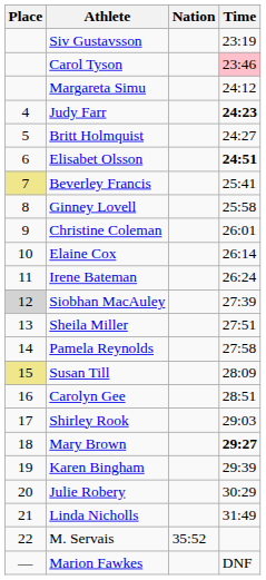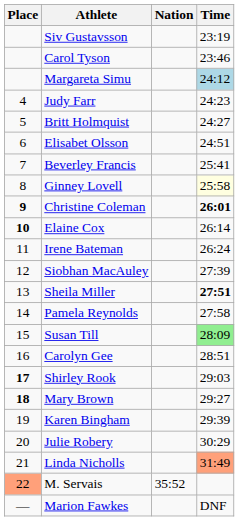Carol Tyson | Time: pink background -> no background
Margareta Simu | Time: no background -> lightblue background
Judy Farr | Time: bold -> normal
Elisabet Olsson | Time: bold -> normal
Beverley Francis | Place: khaki background -> no background
Ginney Lovell | Time: no background -> lightyellow background
Christine Coleman | Place: normal -> bold
Christine Coleman | Time: normal -> bold
Elaine Cox | Place: normal -> bold
Siobhan MacAuley | Place: lightgrey background -> no background
Sheila Miller | Time: normal -> bold
Susan Till | Place: khaki background -> no background
Susan Till | Time: no background -> lightgreen background
Shirley Rook | Place: normal -> bold
Mary Brown | Place: normal -> bold
Mary Brown | Time: bold -> normal
Linda Nicholls | Time: no background -> lightsalmon background
M. Servais | Place: no background -> lightsalmon background
